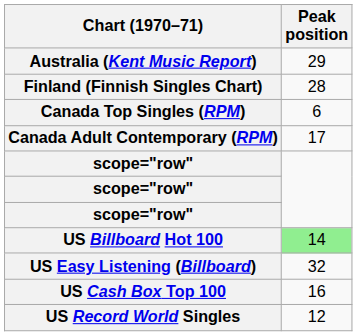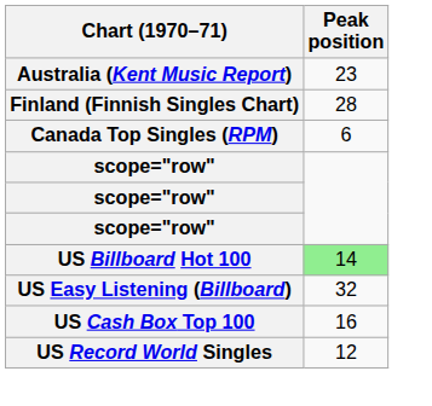Australia (Kent Music Report) | Peak position: 29 -> 23
- row: Canada Adult Contemporary (RPM) | 17
